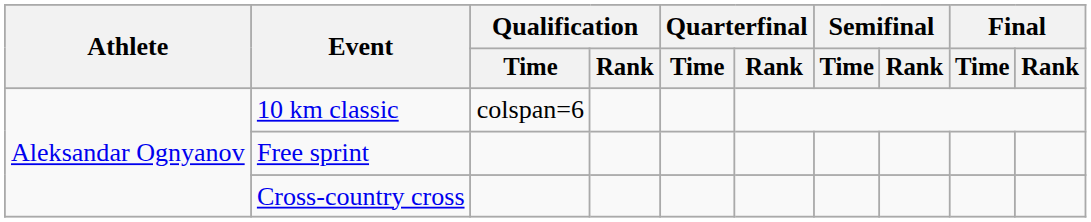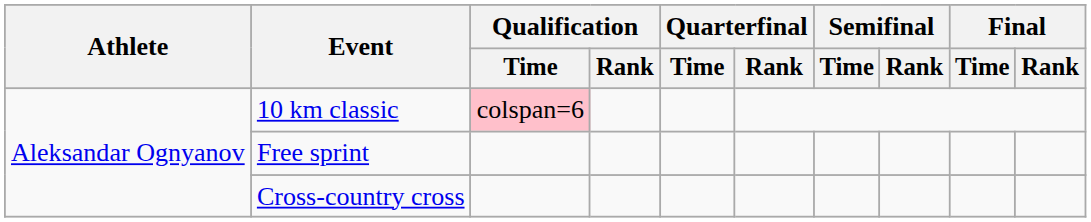10 km classic | Qualification / Time: no background -> pink background
